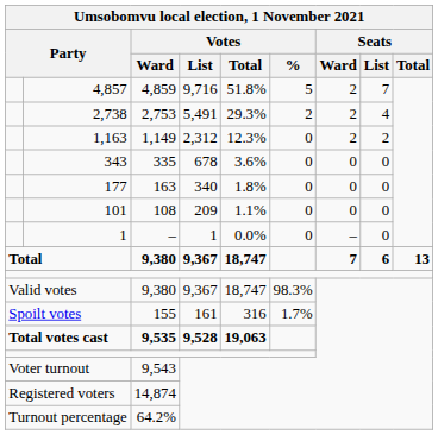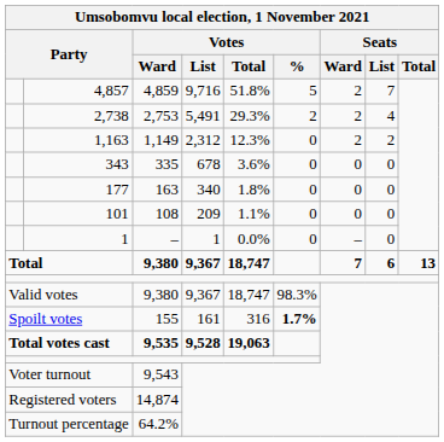Spoilt votes | Votes / %: normal -> bold
